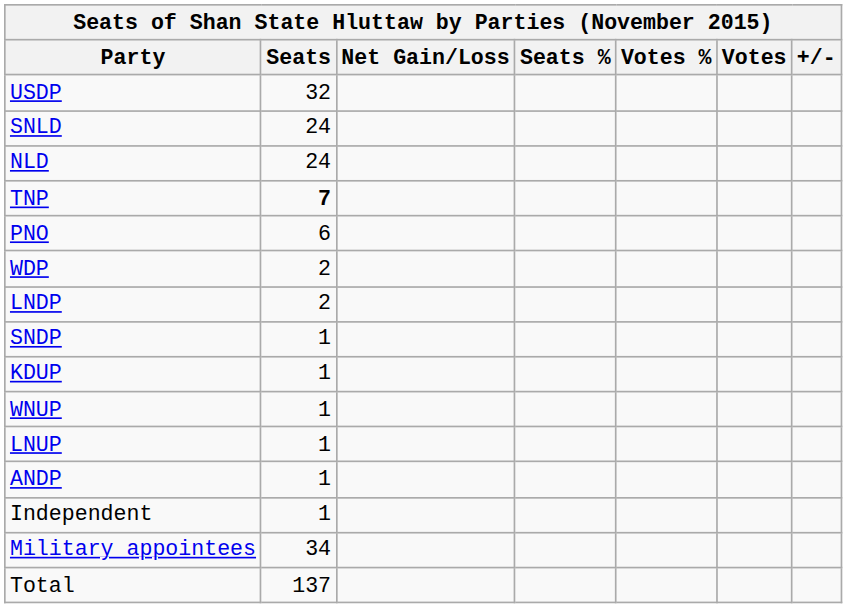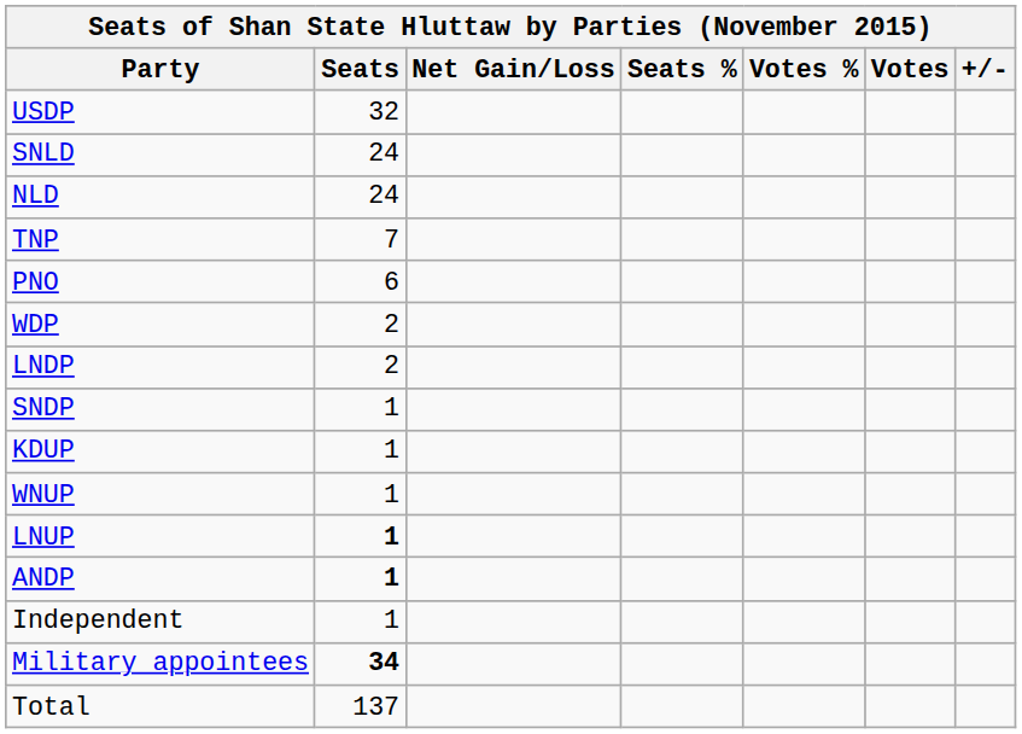TNP | Seats: bold -> normal
LNUP | Seats: normal -> bold
ANDP | Seats: normal -> bold
Military appointees | Seats: normal -> bold
